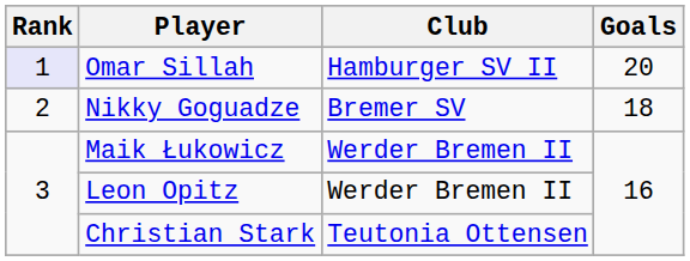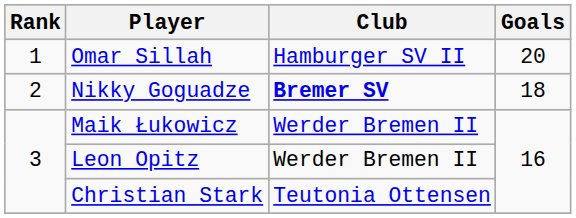Omar Sillah | Rank: lavender background -> no background
Nikky Goguadze | Club: normal -> bold
